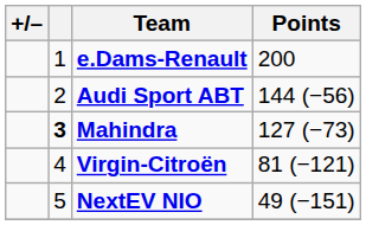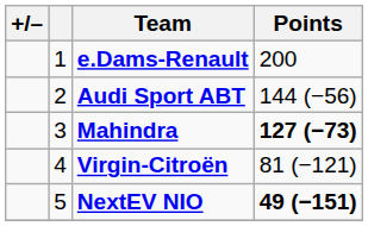Mahindra | column 2: bold -> normal
Mahindra | Points: normal -> bold
NextEV NIO | Points: normal -> bold
